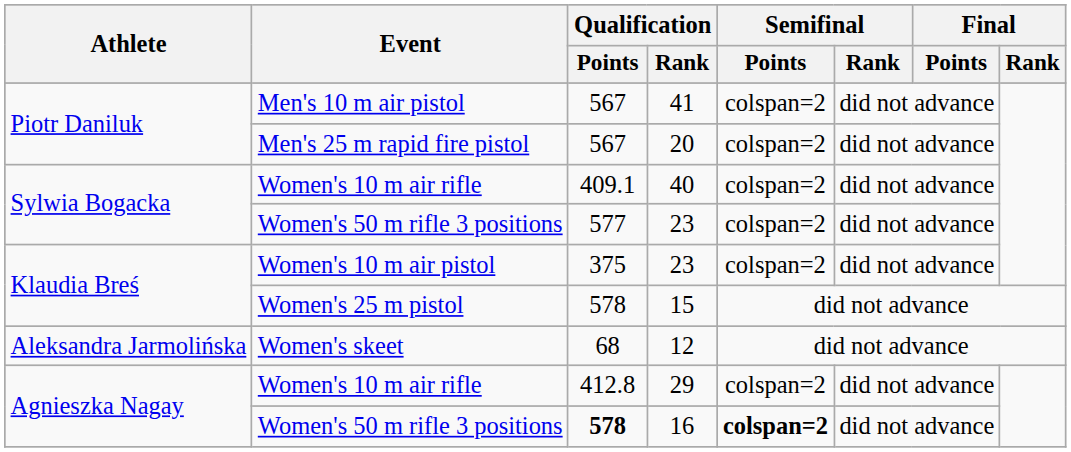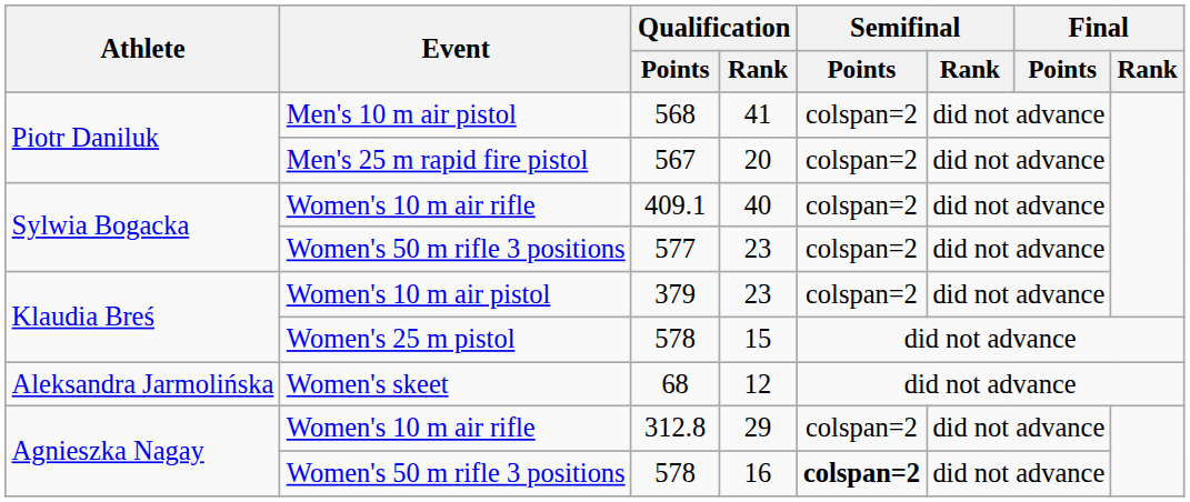41 | Qualification / Points: 567 -> 568
Women's 10 m air pistol / 23 | Qualification / Points: 375 -> 379
29 | Qualification / Points: 412.8 -> 312.8
16 | Qualification / Points: bold -> normal
